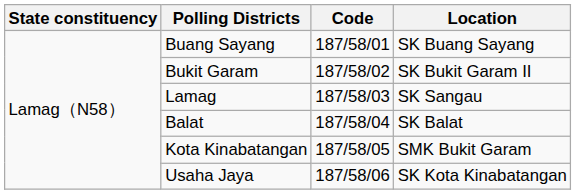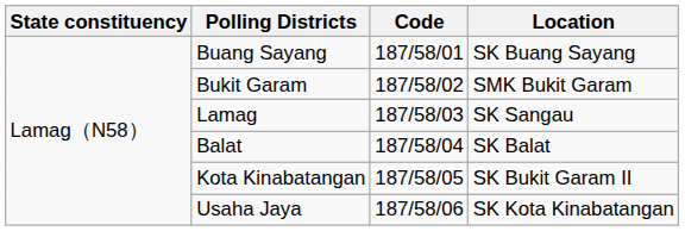Bukit Garam | Location: SK Bukit Garam II -> SMK Bukit Garam
Kota Kinabatangan | Location: SMK Bukit Garam -> SK Bukit Garam II
